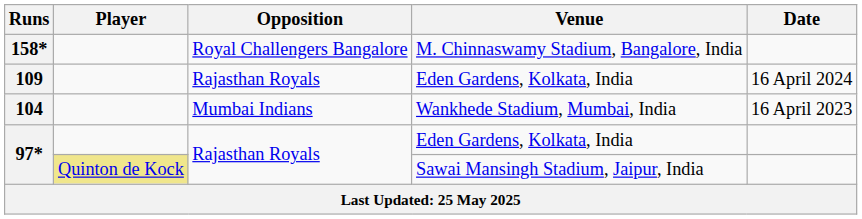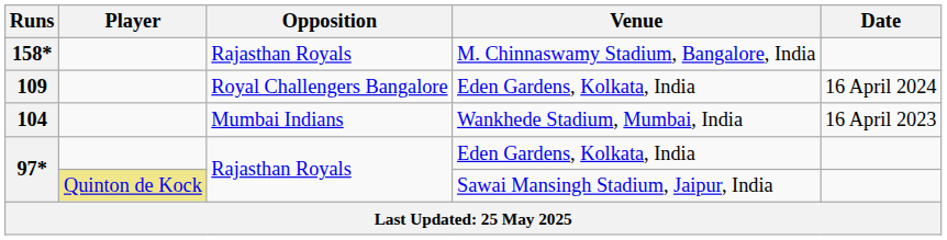158* | Opposition: Royal Challengers Bangalore -> Rajasthan Royals
109 | Opposition: Rajasthan Royals -> Royal Challengers Bangalore
